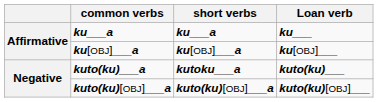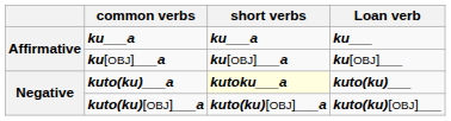kuto(ku)___a | short verbs: no background -> lightyellow background
